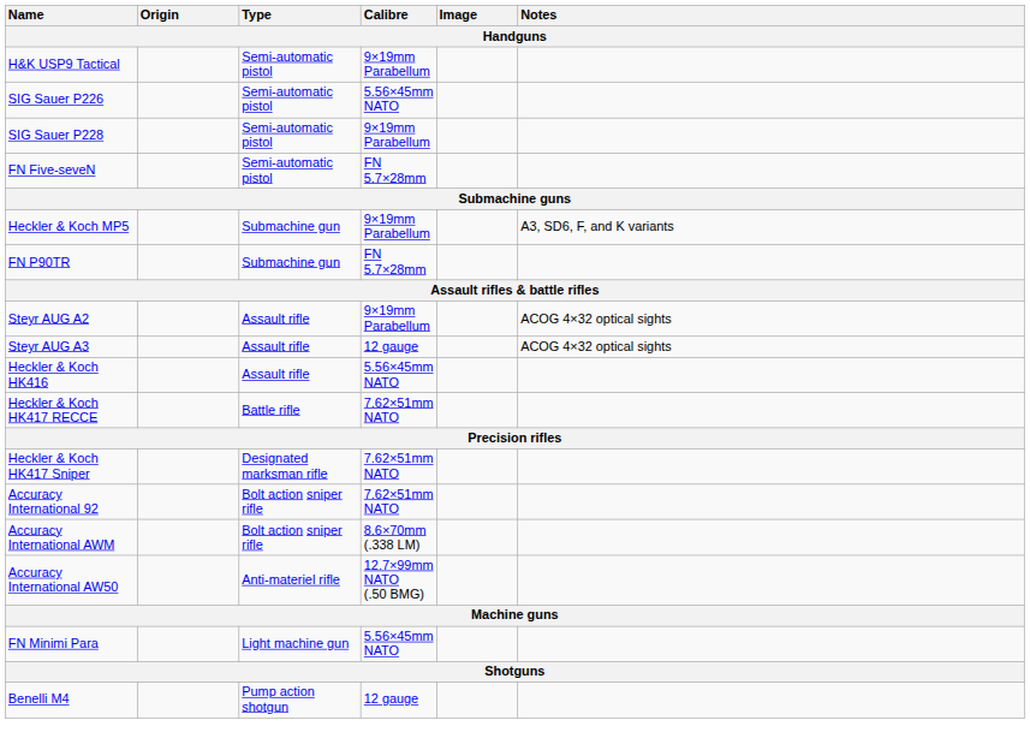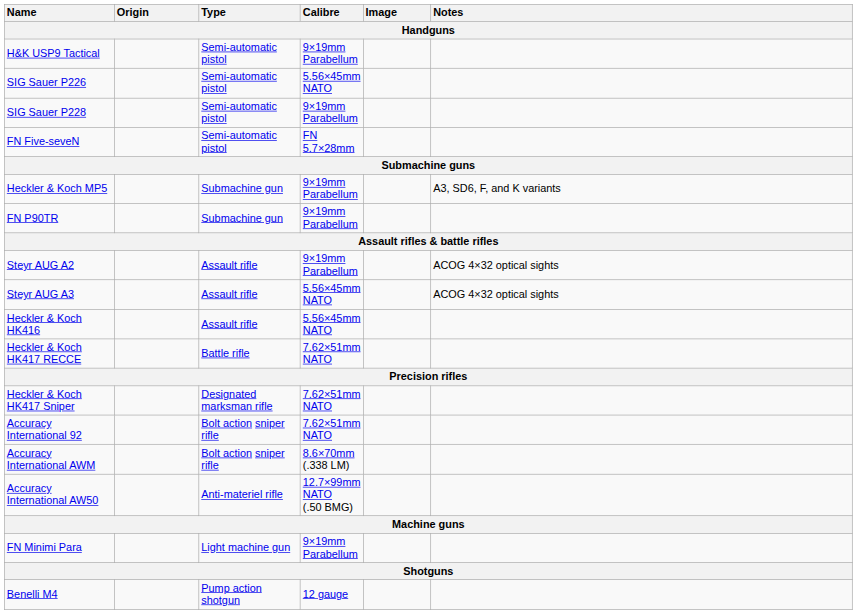FN P90TR | Calibre: FN 5.7×28mm -> 9×19mm Parabellum
Steyr AUG A3 | Calibre: 12 gauge -> 5.56×45mm NATO
FN Minimi Para | Calibre: 5.56×45mm NATO -> 9×19mm Parabellum
